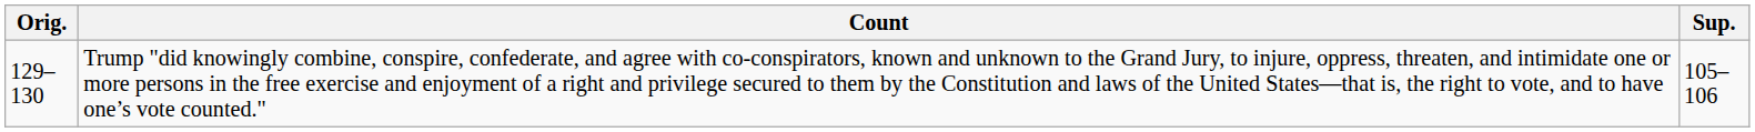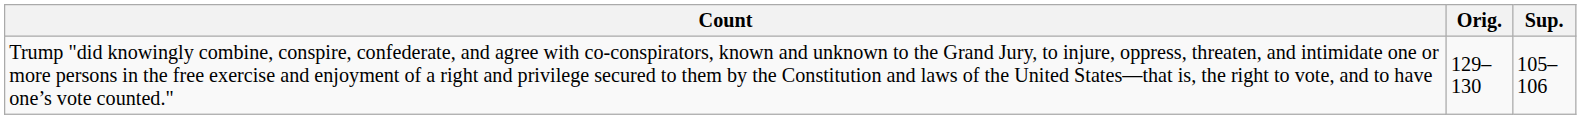columns swapped: Count <-> Orig.
